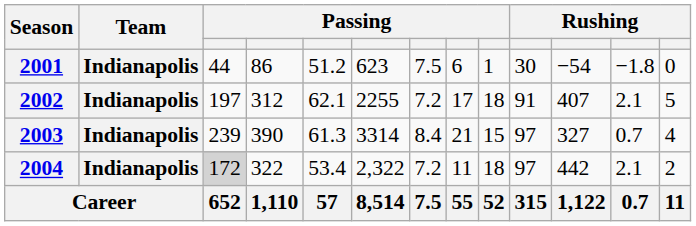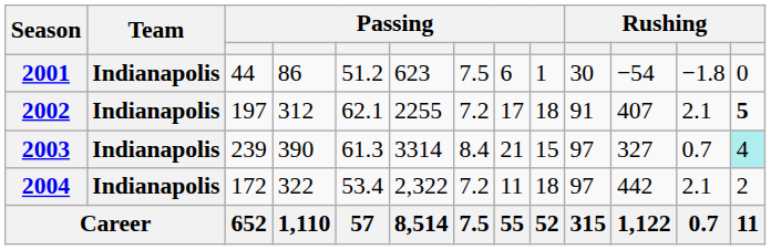2002 | column 13: normal -> bold
2003 | column 13: no background -> paleturquoise background
2004 | column 3: lightgrey background -> no background
